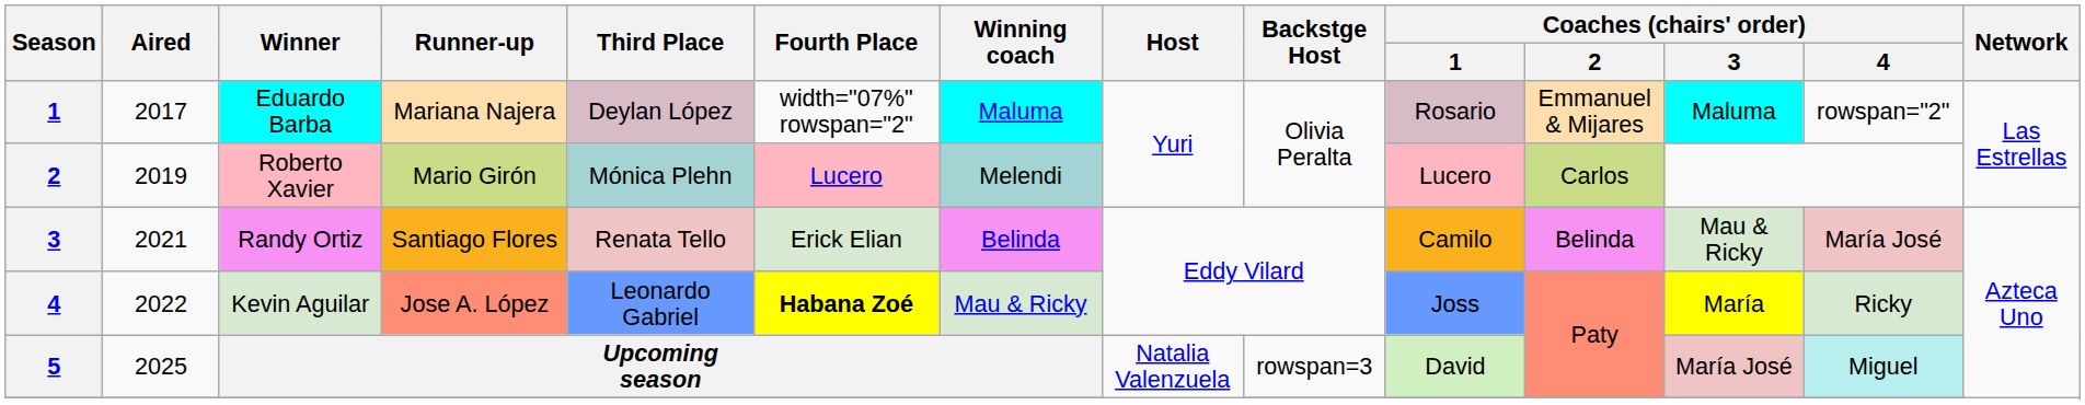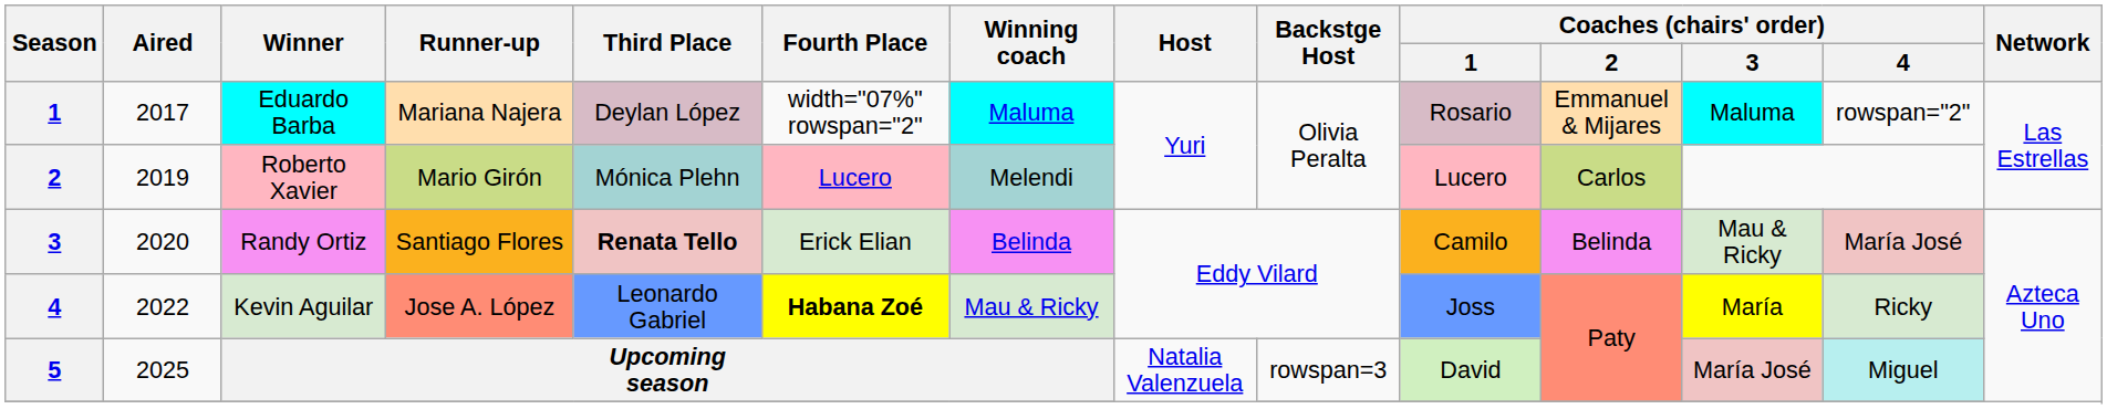Randy Ortiz | Aired: 2021 -> 2020
Randy Ortiz | Third Place: normal -> bold
